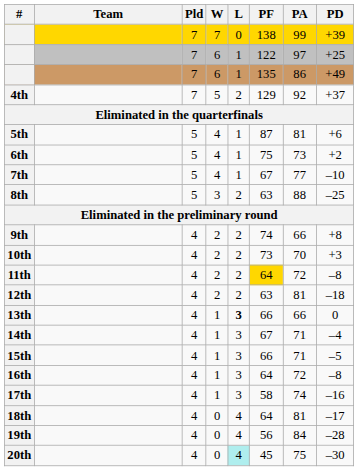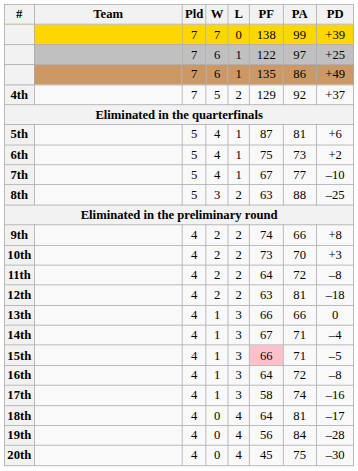11th | PF: gold background -> no background
13th | L: bold -> normal
15th | PF: no background -> pink background
20th | L: paleturquoise background -> no background
